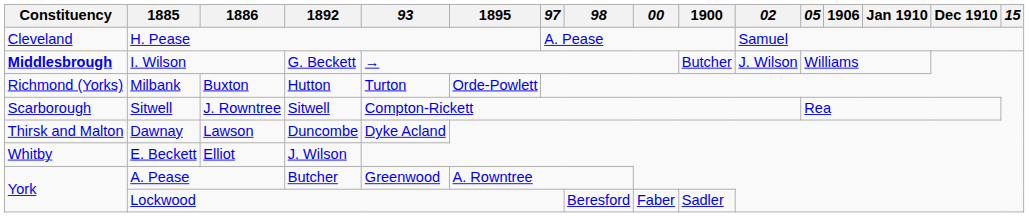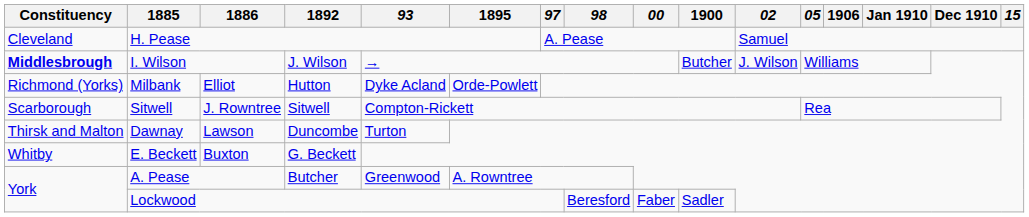I. Wilson | 1892: G. Beckett -> J. Wilson
Milbank | 1886: Buxton -> Elliot
Milbank | 93: Turton -> Dyke Acland
Dawnay | 93: Dyke Acland -> Turton
E. Beckett | 1886: Elliot -> Buxton
E. Beckett | 1892: J. Wilson -> G. Beckett
